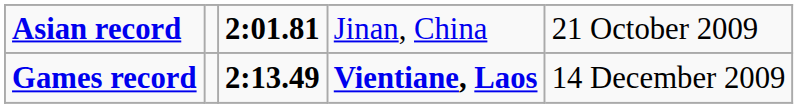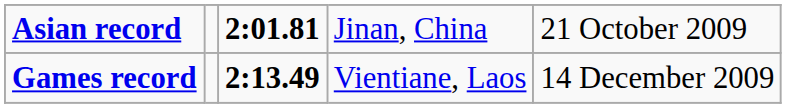Games record | column 4: bold -> normal
